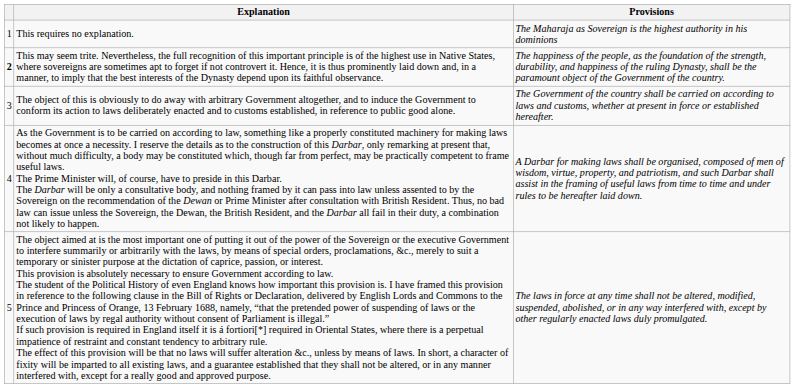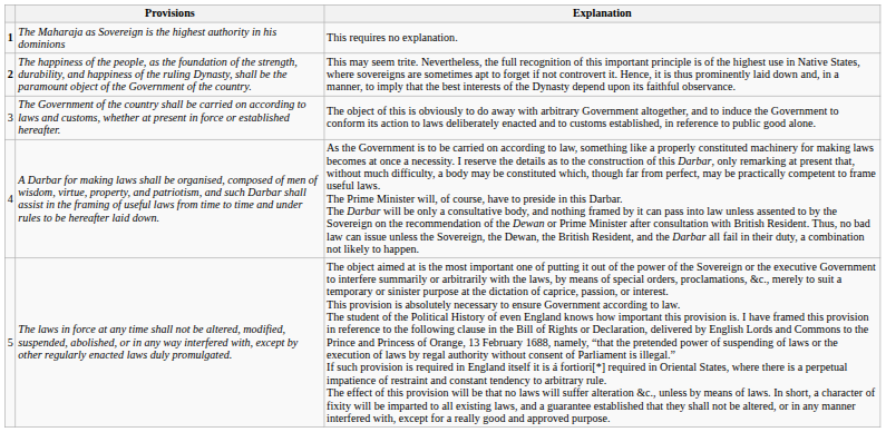columns swapped: Provisions <-> Explanation
row 2 | column 1: normal -> bold
